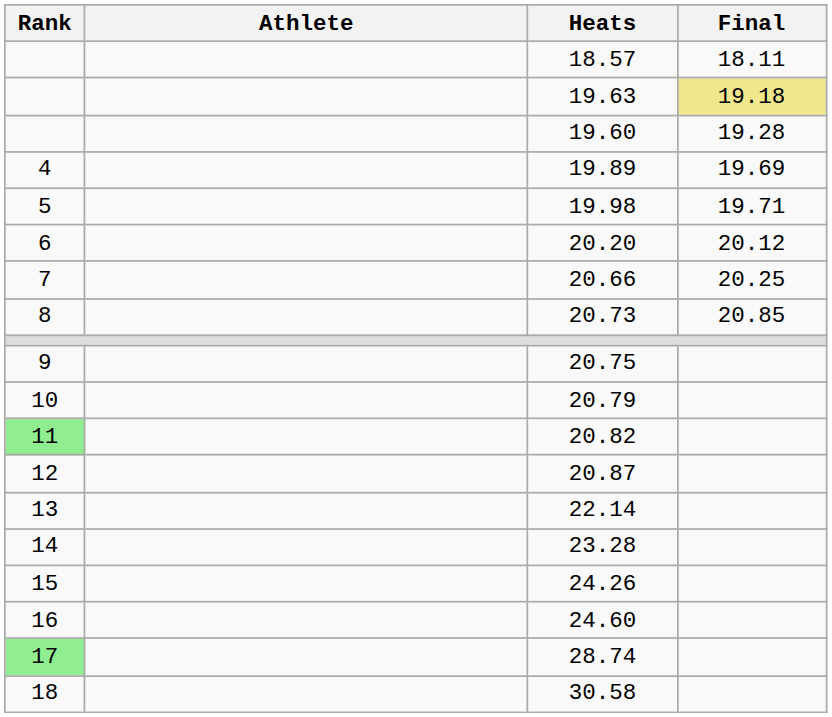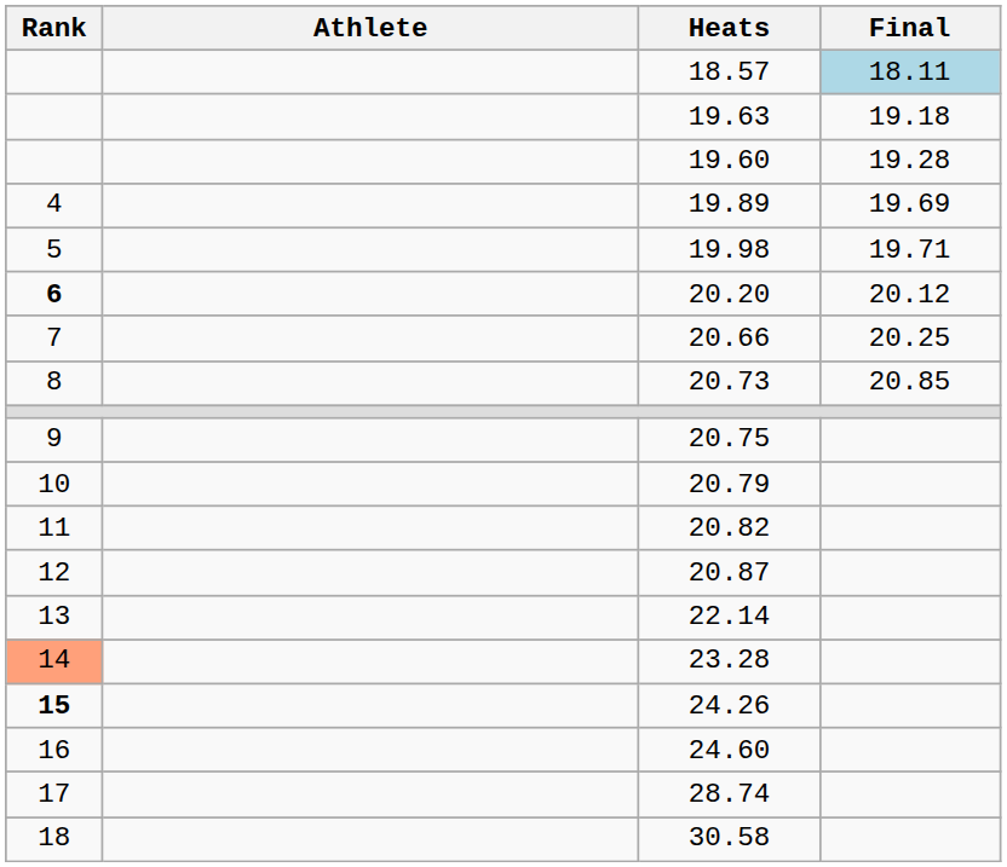18.57 | Final: no background -> lightblue background
19.63 | Final: khaki background -> no background
20.20 | Rank: normal -> bold
20.82 | Rank: lightgreen background -> no background
23.28 | Rank: no background -> lightsalmon background
24.26 | Rank: normal -> bold
28.74 | Rank: lightgreen background -> no background
